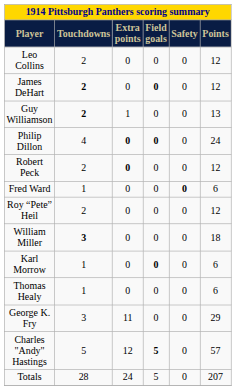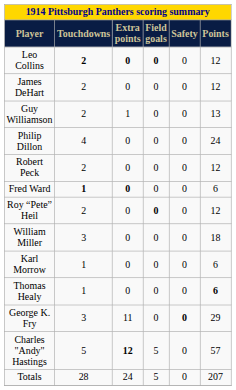Leo Collins | Touchdowns: normal -> bold
Leo Collins | Extra points: normal -> bold
Leo Collins | Field goals: normal -> bold
James DeHart | Touchdowns: bold -> normal
James DeHart | Field goals: bold -> normal
Guy Williamson | Touchdowns: bold -> normal
Philip Dillon | Extra points: bold -> normal
Philip Dillon | Field goals: bold -> normal
Robert Peck | Extra points: bold -> normal
Fred Ward | Touchdowns: normal -> bold
Fred Ward | Extra points: normal -> bold
Fred Ward | Safety: bold -> normal
Roy “Pete” Heil | Field goals: normal -> bold
William Miller | Touchdowns: bold -> normal
Karl Morrow | Field goals: bold -> normal
Thomas Healy | Points: normal -> bold
George K. Fry | Safety: normal -> bold
Charles "Andy" Hastings | Extra points: normal -> bold
Charles "Andy" Hastings | Field goals: bold -> normal
